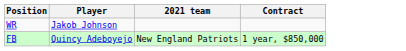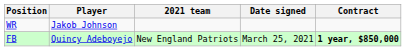+ column: Date signed | March 25, 2021
FB | Contract: normal -> bold
